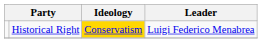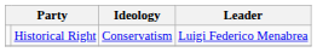Historical Right | Ideology: gold background -> no background
